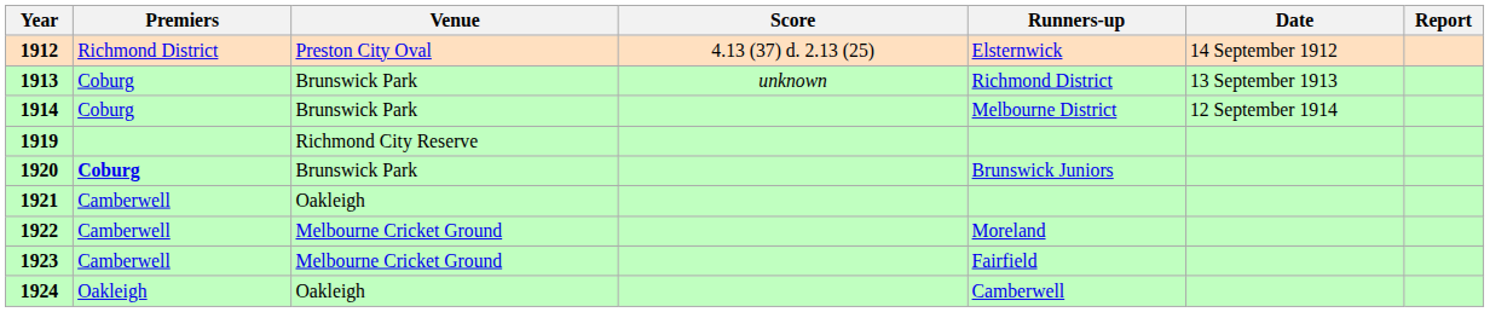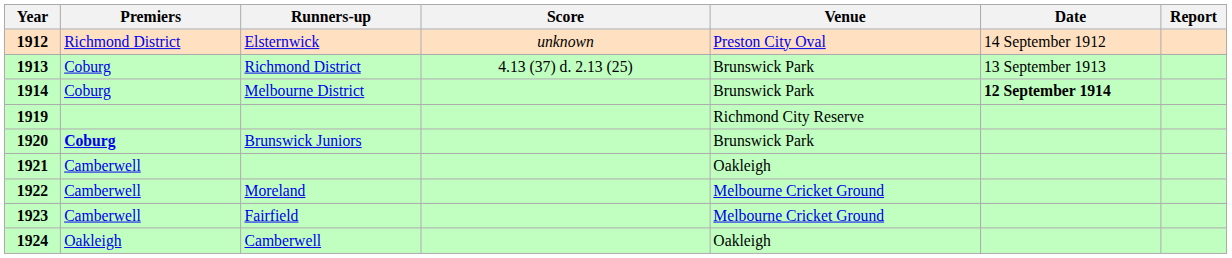columns swapped: Runners-up <-> Venue
1912 | Score: 4.13 (37) d. 2.13 (25) -> unknown
1913 | Score: unknown -> 4.13 (37) d. 2.13 (25)
1914 | Date: normal -> bold
